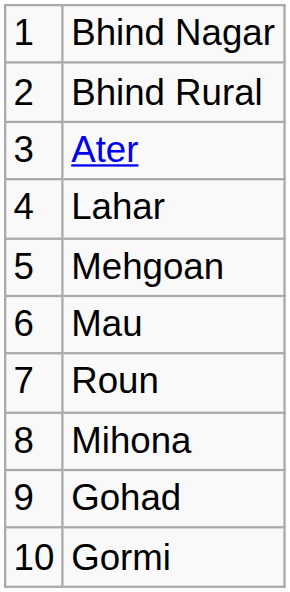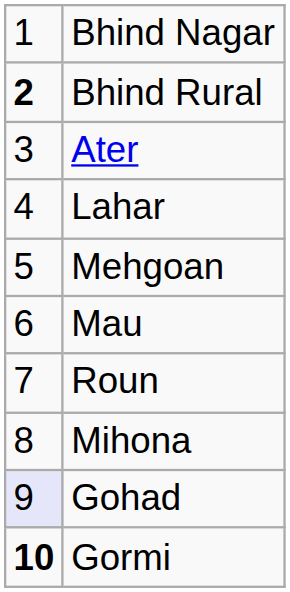Bhind Rural | column 1: normal -> bold
Gohad | column 1: no background -> lavender background
Gormi | column 1: normal -> bold
